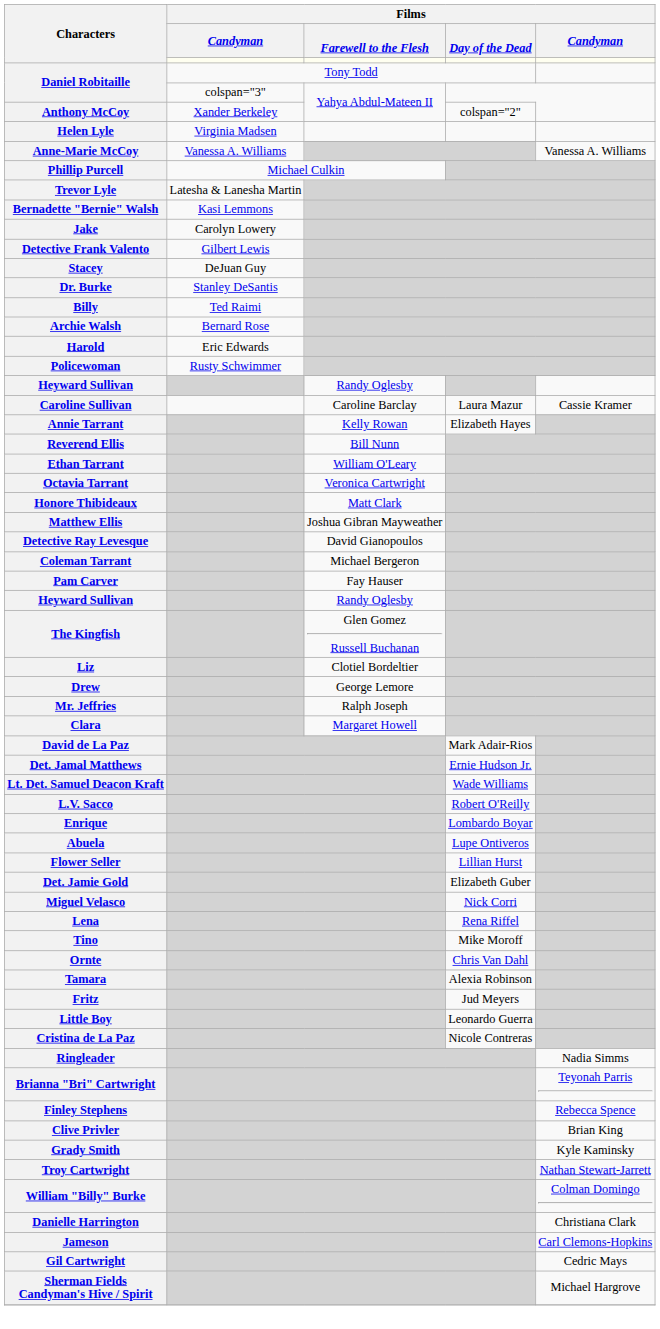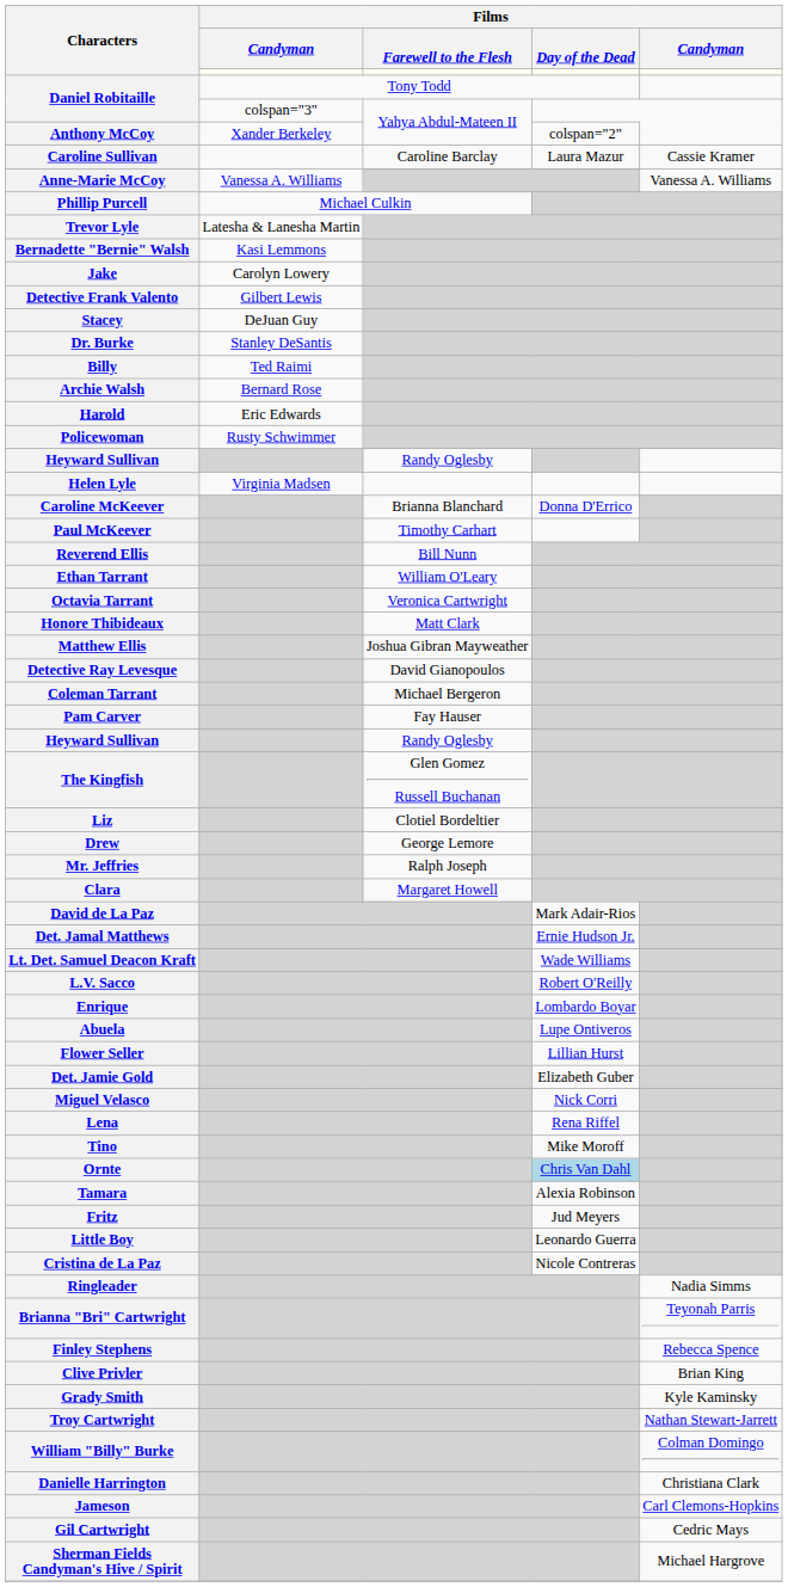rows swapped: Helen Lyle <-> Caroline Sullivan
- row: Annie Tarrant | Kelly Rowan | Elizabeth Hayes
+ row: Caroline McKeever | Brianna Blanchard | Donna D'Errico
+ row: Paul McKeever | Timothy Carhart
Ornte | Films / Day of the Dead: no background -> lightblue background
